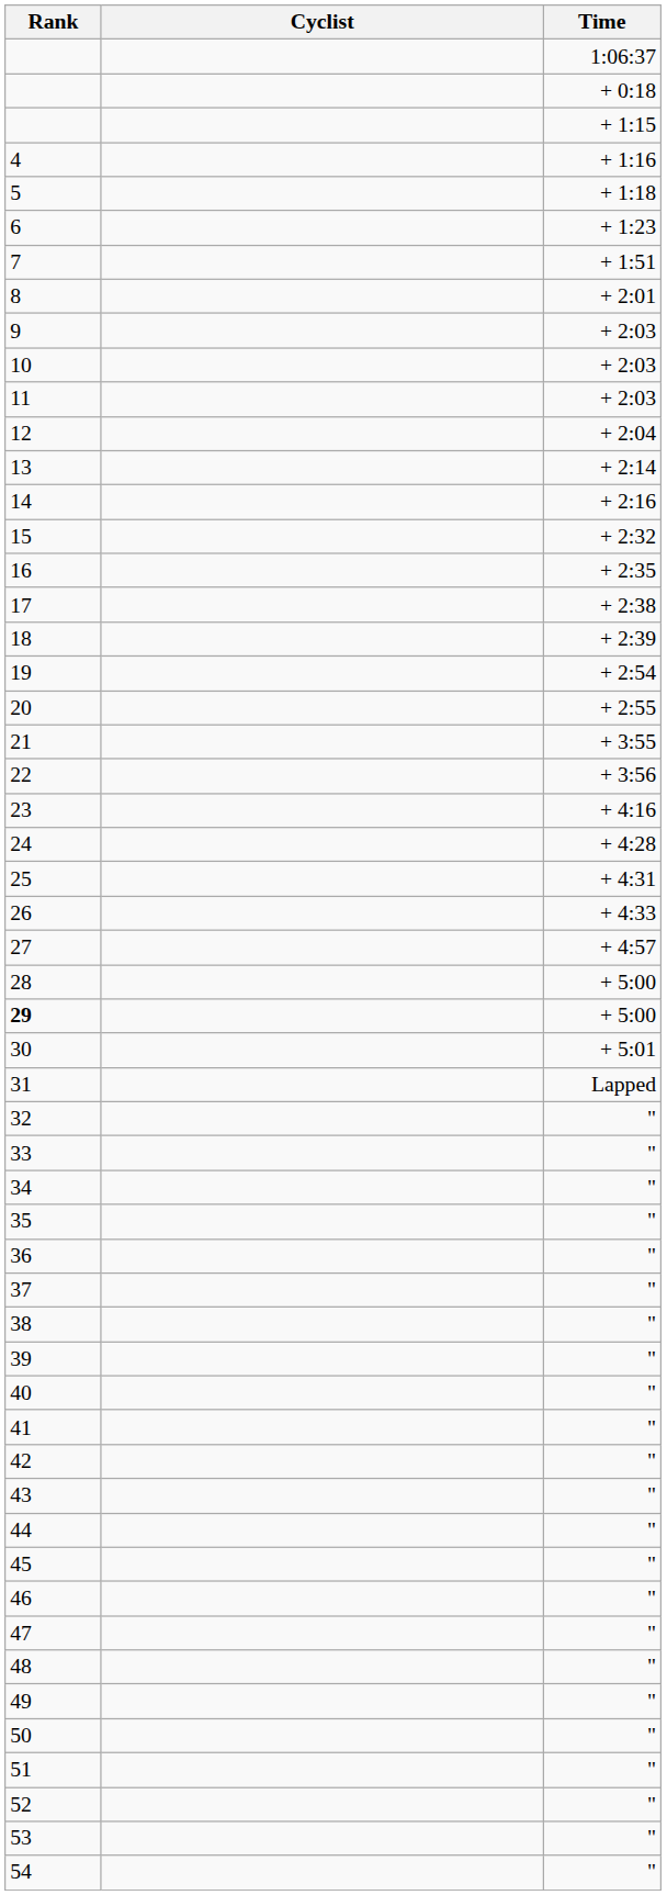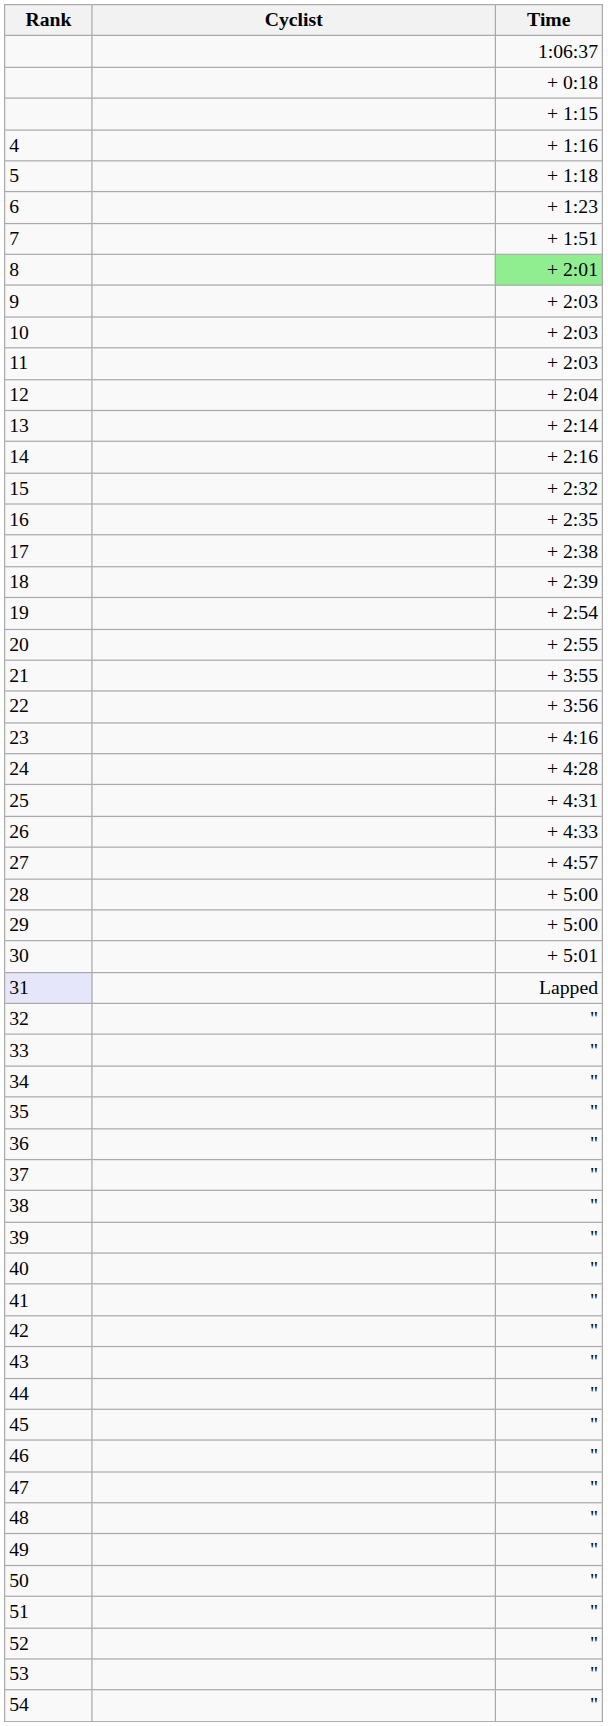8 | Time: no background -> lightgreen background
29 | Rank: bold -> normal
31 | Rank: no background -> lavender background
